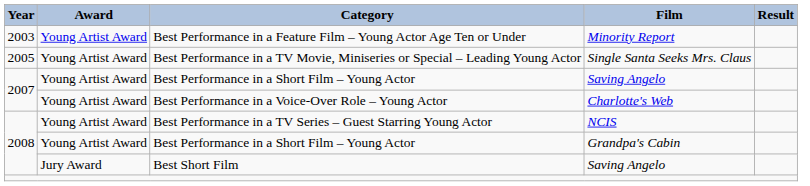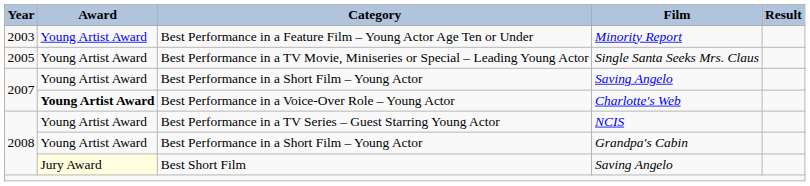Best Performance in a Voice-Over Role – Young Actor | Award: normal -> bold
Best Short Film | Award: no background -> lightyellow background
